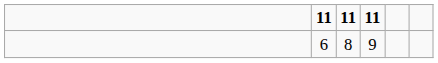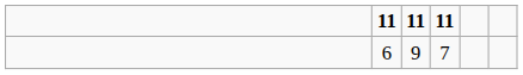row 2 | column 3: 8 -> 9
row 2 | column 4: 9 -> 7
